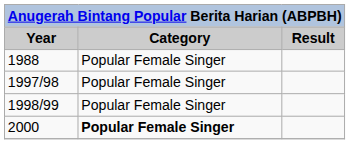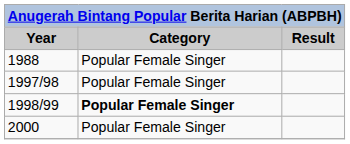1998/99 | Category: normal -> bold
2000 | Category: bold -> normal
